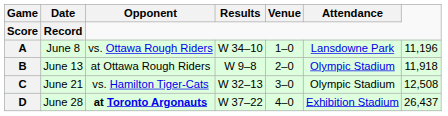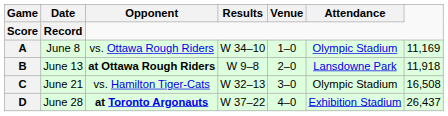A | Attendance: Lansdowne Park -> Olympic Stadium
A | column 7: 11,196 -> 11,169
B | Opponent: normal -> bold
B | Attendance: Olympic Stadium -> Lansdowne Park
C | column 7: 12,508 -> 16,508
